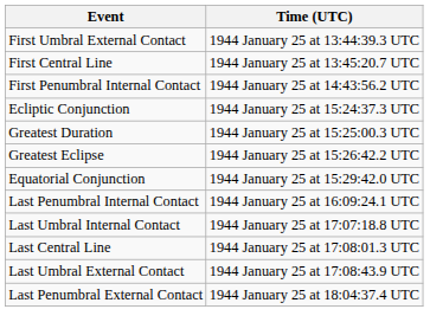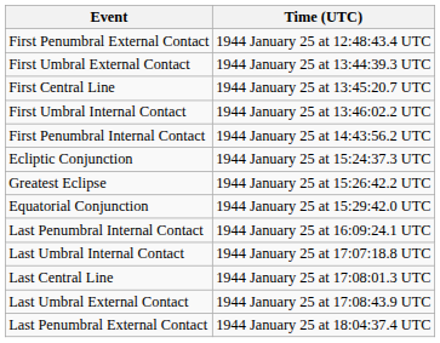+ row: First Penumbral External Contact | 1944 January 25 at 12:48:43.4 UTC
+ row: First Umbral Internal Contact | 1944 January 25 at 13:46:02.2 UTC
- row: Greatest Duration | 1944 January 25 at 15:25:00.3 UTC
